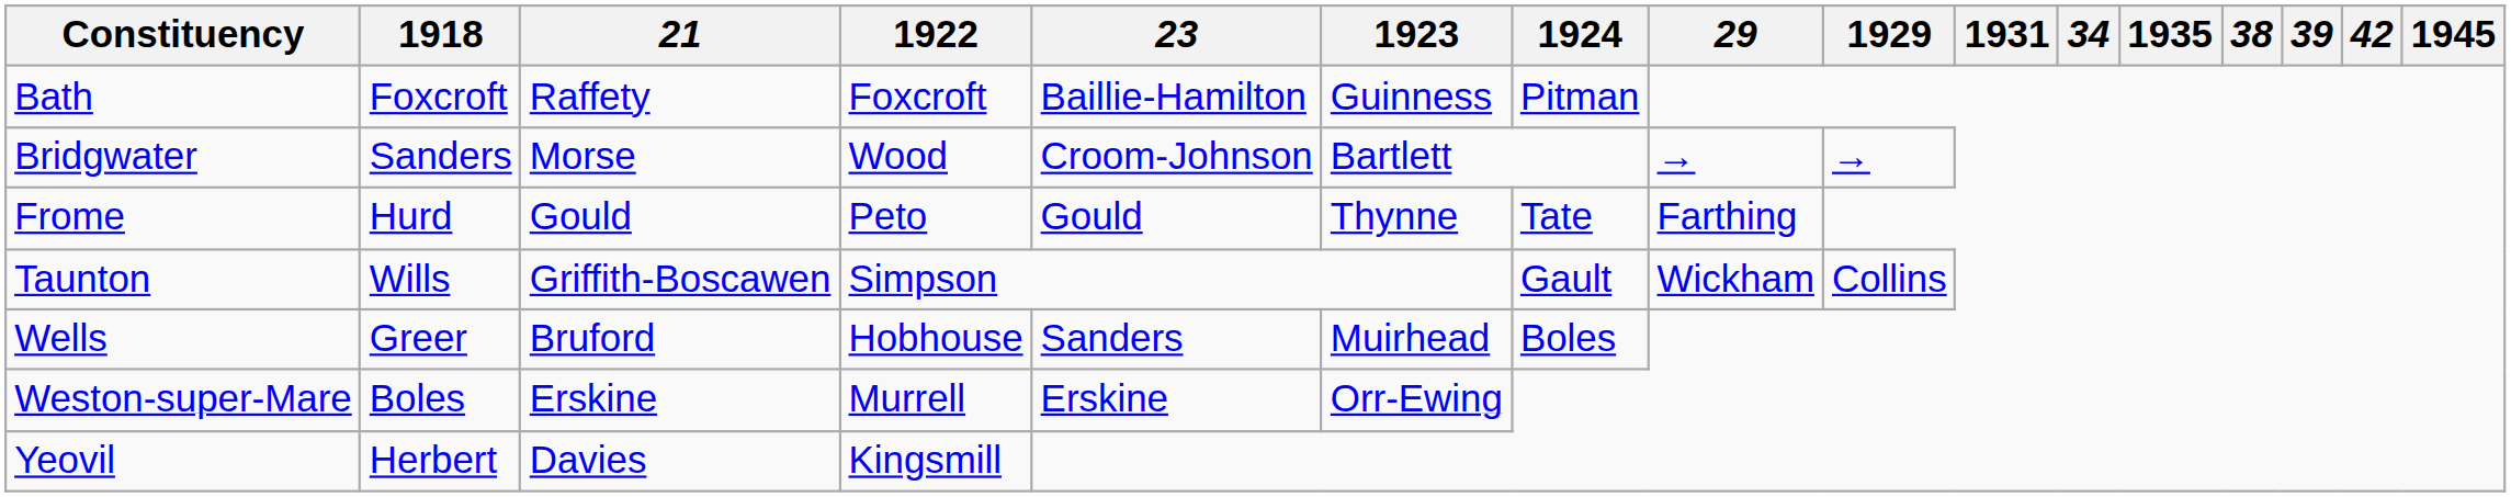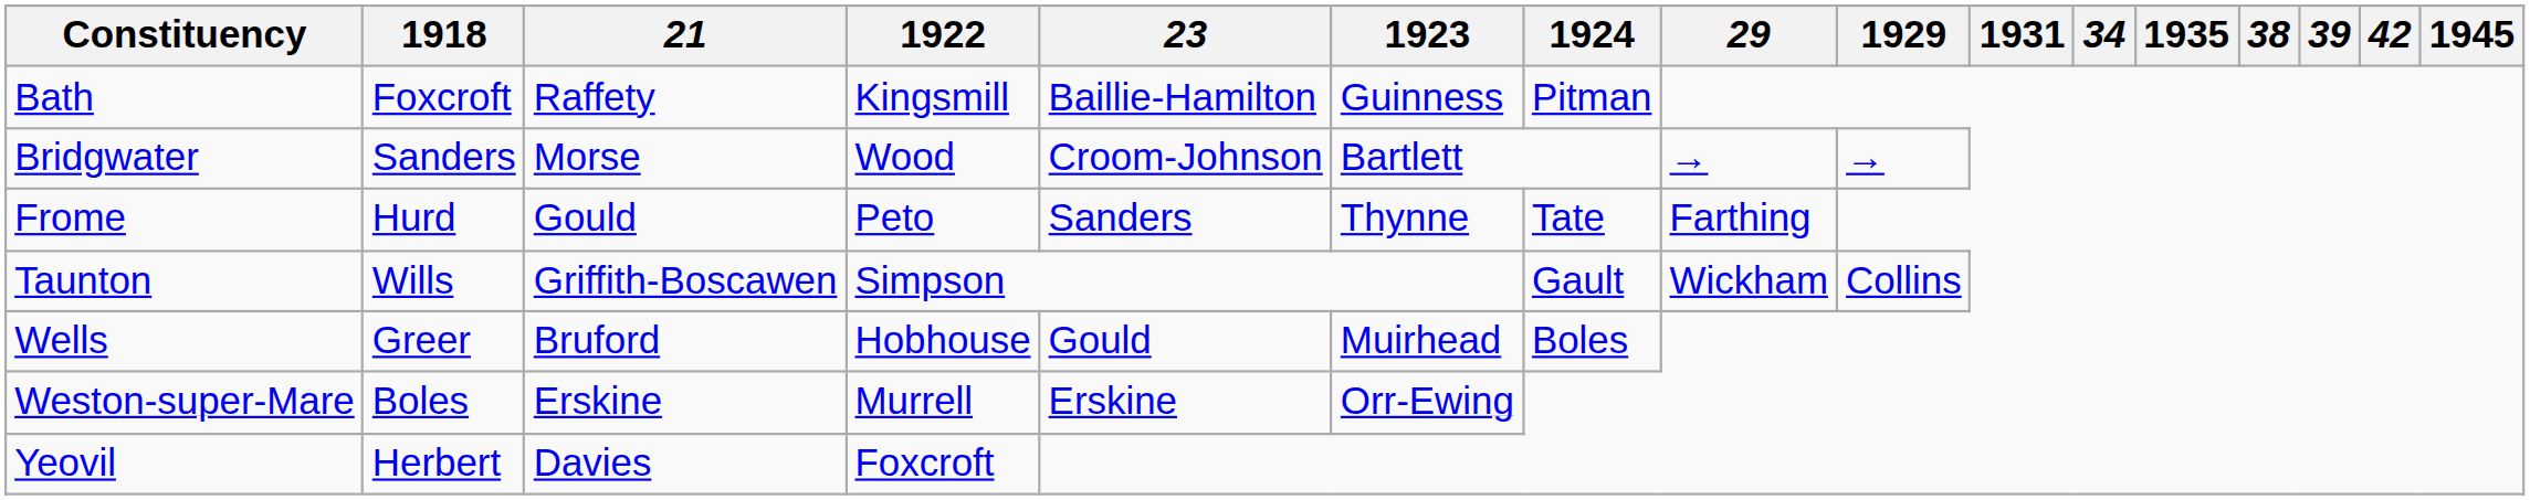Bath | 1922: Foxcroft -> Kingsmill
Frome | 23: Gould -> Sanders
Wells | 23: Sanders -> Gould
Yeovil | 1922: Kingsmill -> Foxcroft
